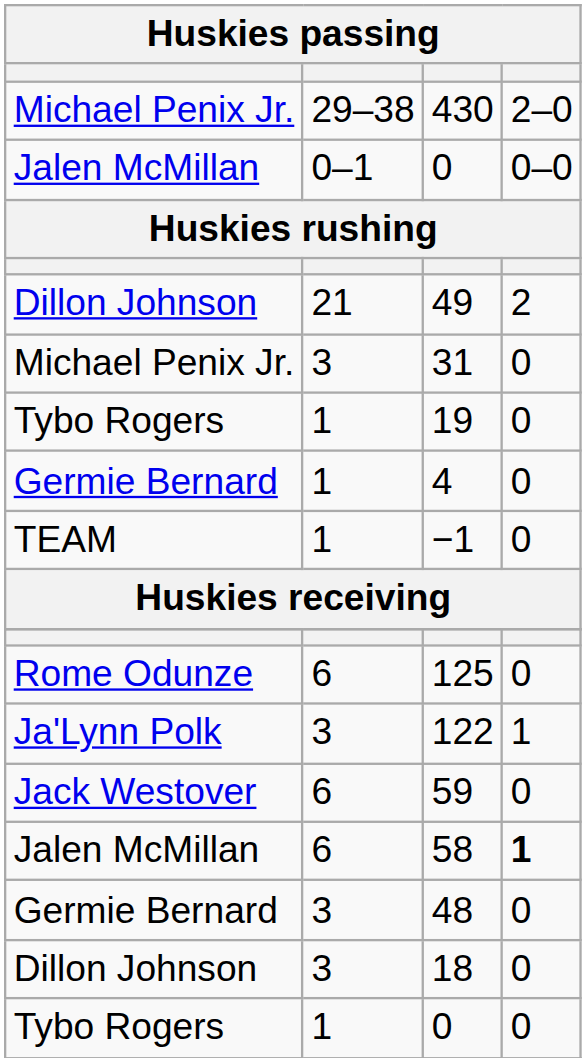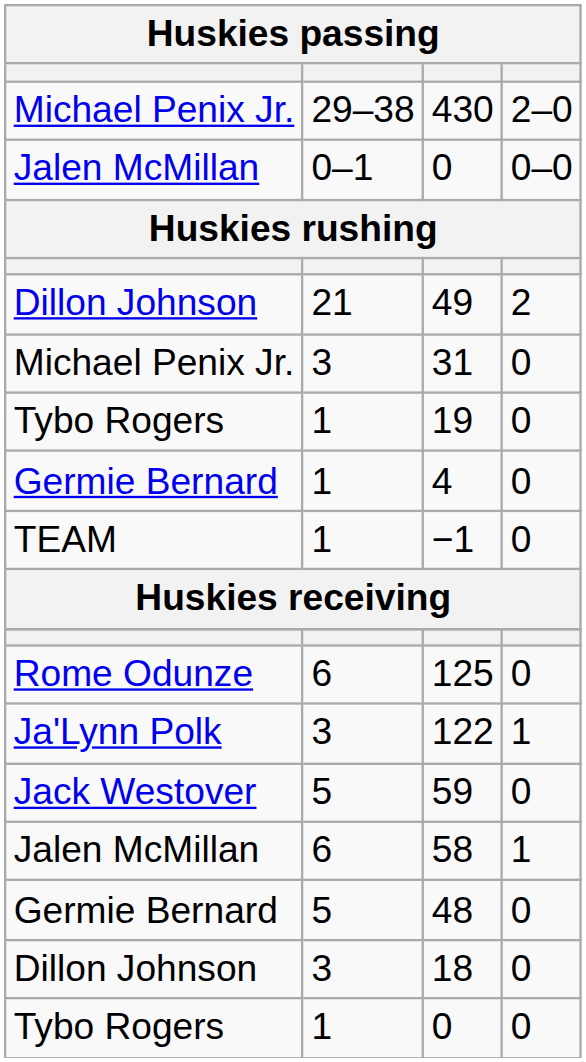59 | column 2: 6 -> 5
58 | column 4: bold -> normal
48 | column 2: 3 -> 5
